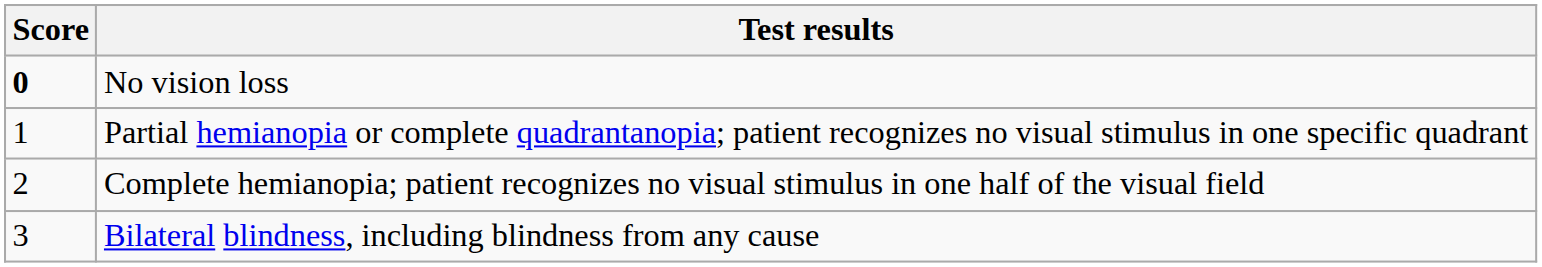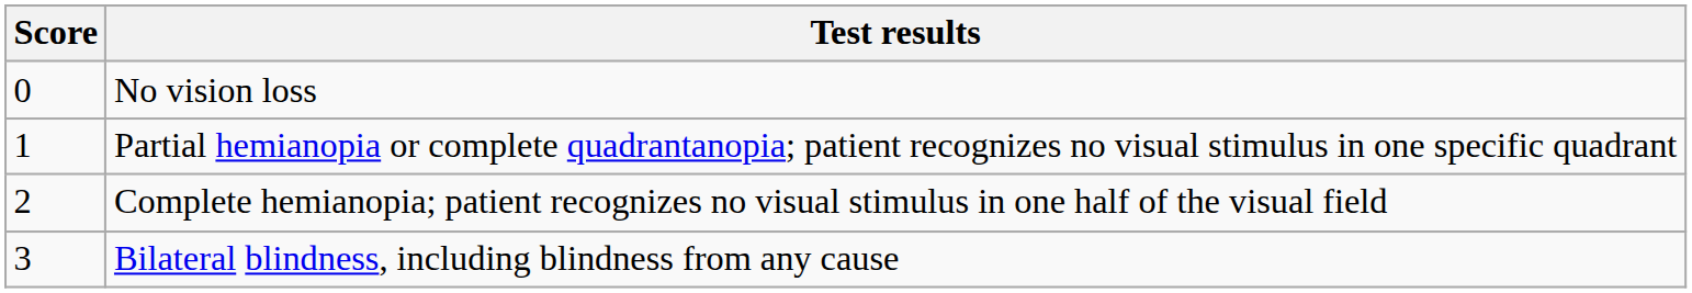No vision loss | Score: bold -> normal
